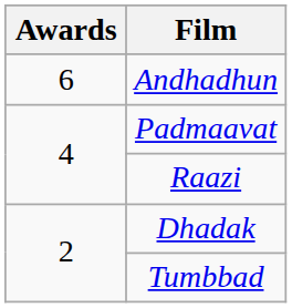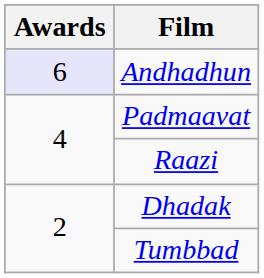Andhadhun | Awards: no background -> lavender background
